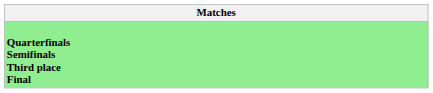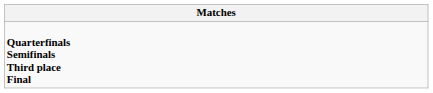row 2 | column 1: lightgreen background -> no background
